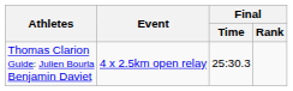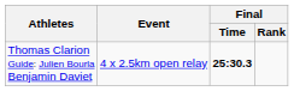Thomas Clarion Guide: Julien Bourla Benjamin Daviet | Final / Time: normal -> bold
